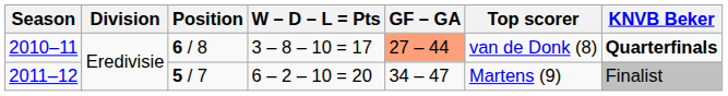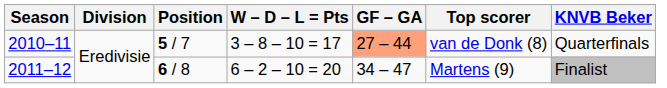2010–11 | Position: 6 / 8 -> 5 / 7
2010–11 | KNVB Beker: bold -> normal
2011–12 | Position: 5 / 7 -> 6 / 8
